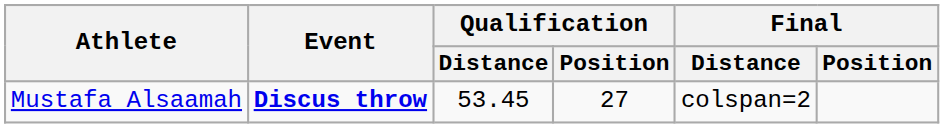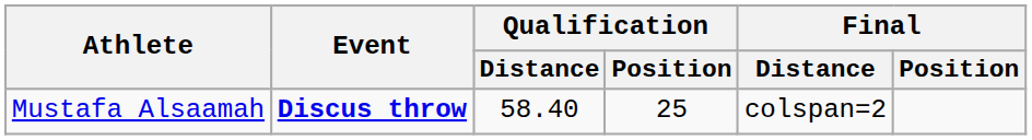Mustafa Alsaamah | Qualification / Distance: 53.45 -> 58.40
Mustafa Alsaamah | Qualification / Position: 27 -> 25
